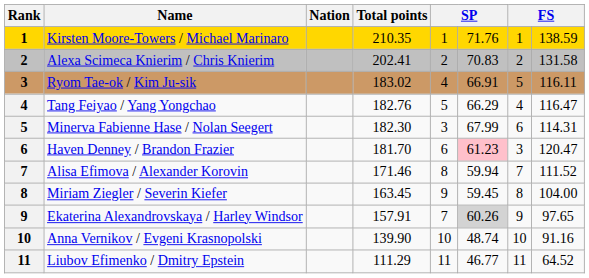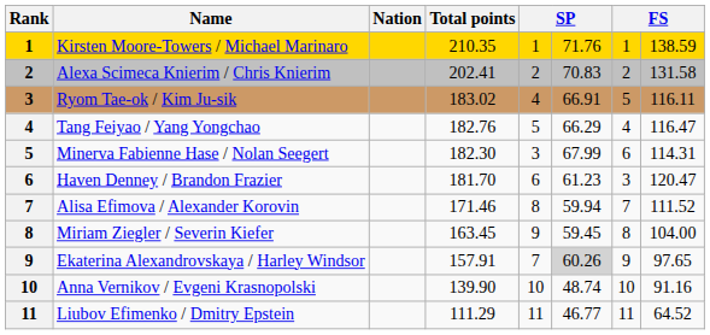Haven Denney / Brandon Frazier | column 6: pink background -> no background
